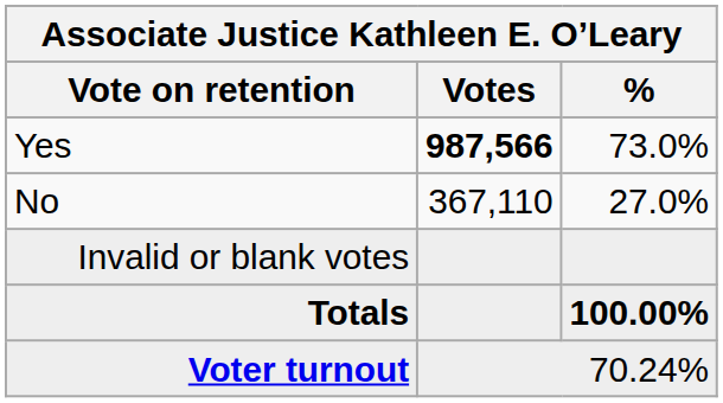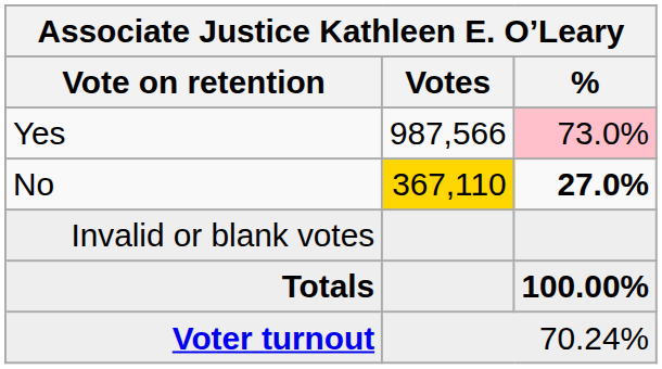Yes | Votes: bold -> normal
Yes | %: no background -> pink background
No | Votes: no background -> gold background
No | %: normal -> bold
